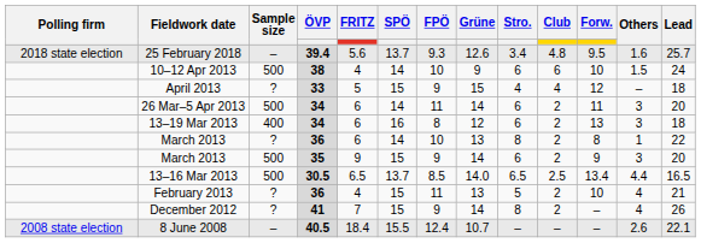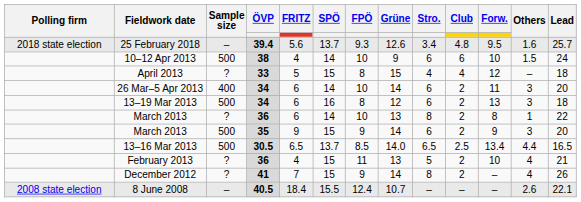April 2013 | FPÖ: 9 -> 8
26 Mar–5 Apr 2013 | Sample size: 500 -> 400
26 Mar–5 Apr 2013 | FPÖ: 11 -> 10
13–19 Mar 2013 | Sample size: 400 -> 500
